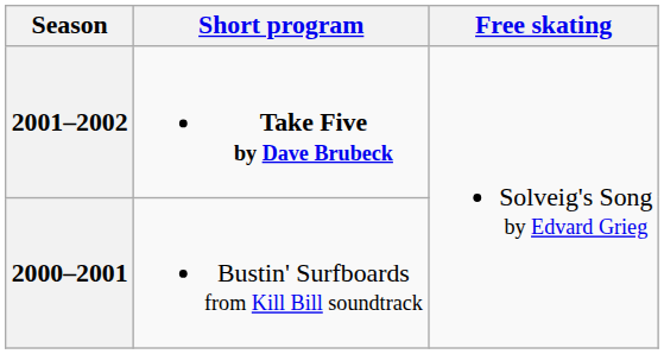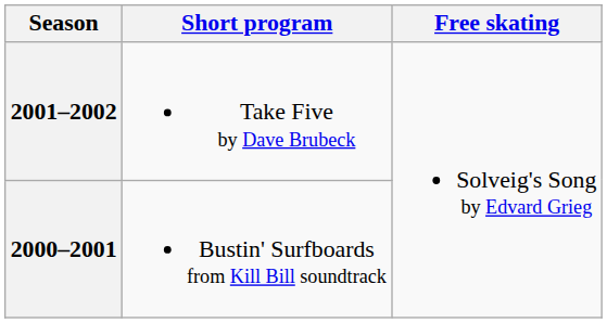2001–2002 | Short program: bold -> normal
